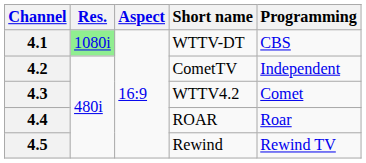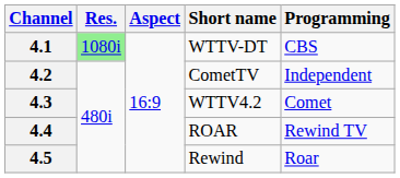4.4 | Programming: Roar -> Rewind TV
4.5 | Programming: Rewind TV -> Roar
